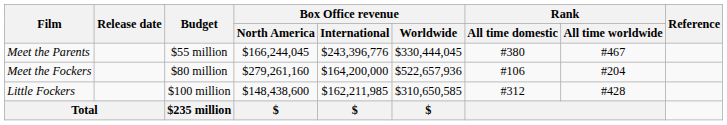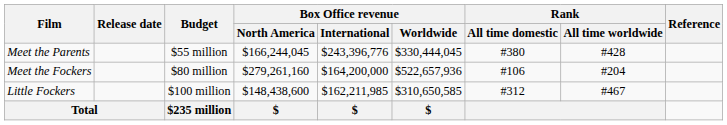Meet the Parents | Rank / All time worldwide: #467 -> #428
Little Fockers | Rank / All time worldwide: #428 -> #467
